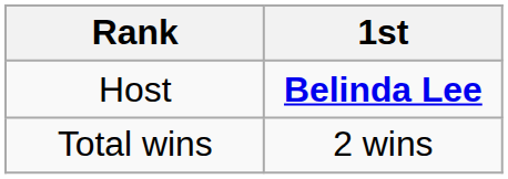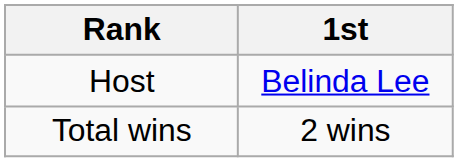Host | 1st: bold -> normal
